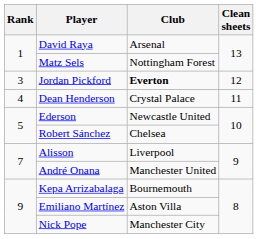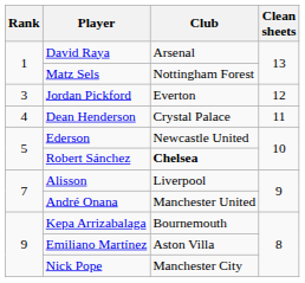Jordan Pickford | Club: bold -> normal
Robert Sánchez | Club: normal -> bold
